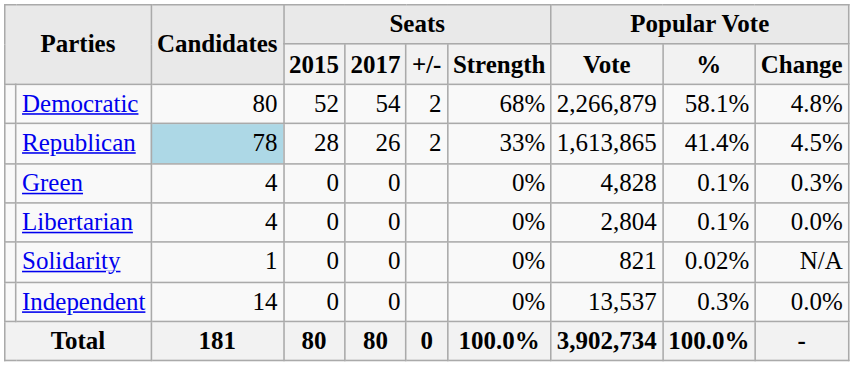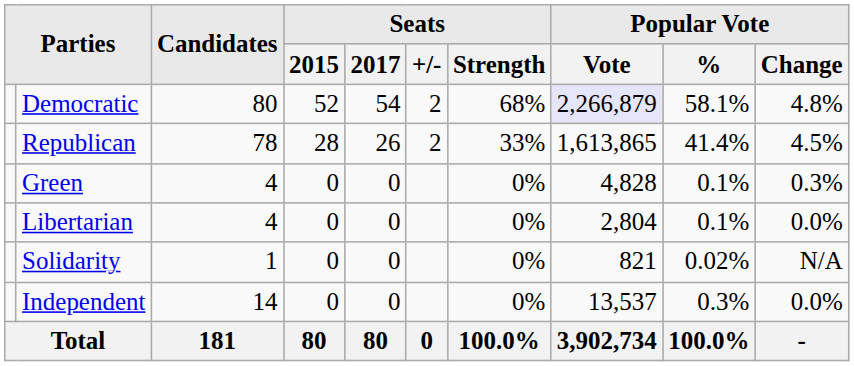Democratic | Popular Vote / Vote: no background -> lavender background
Republican | Candidates: lightblue background -> no background
